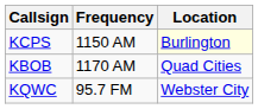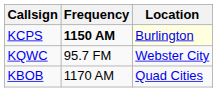KCPS | Frequency: normal -> bold
rows swapped: KBOB <-> KQWC
